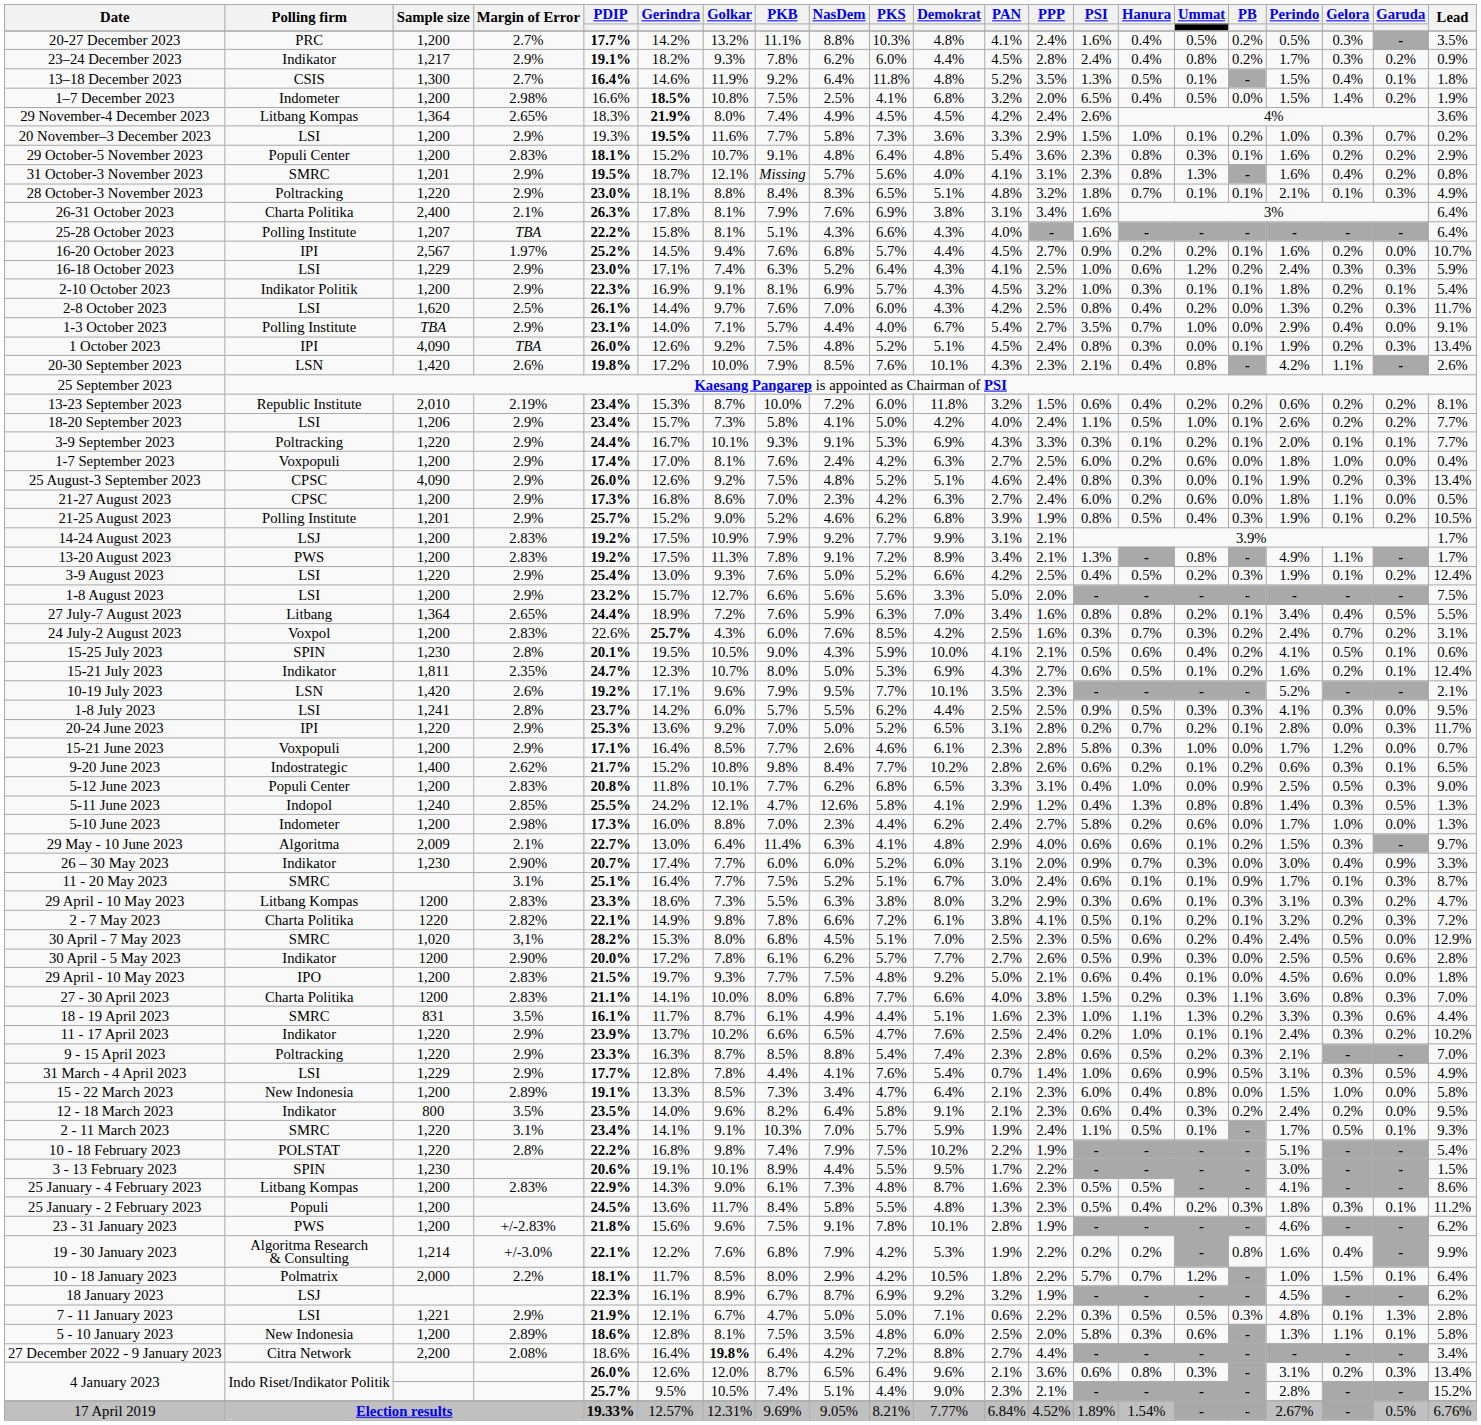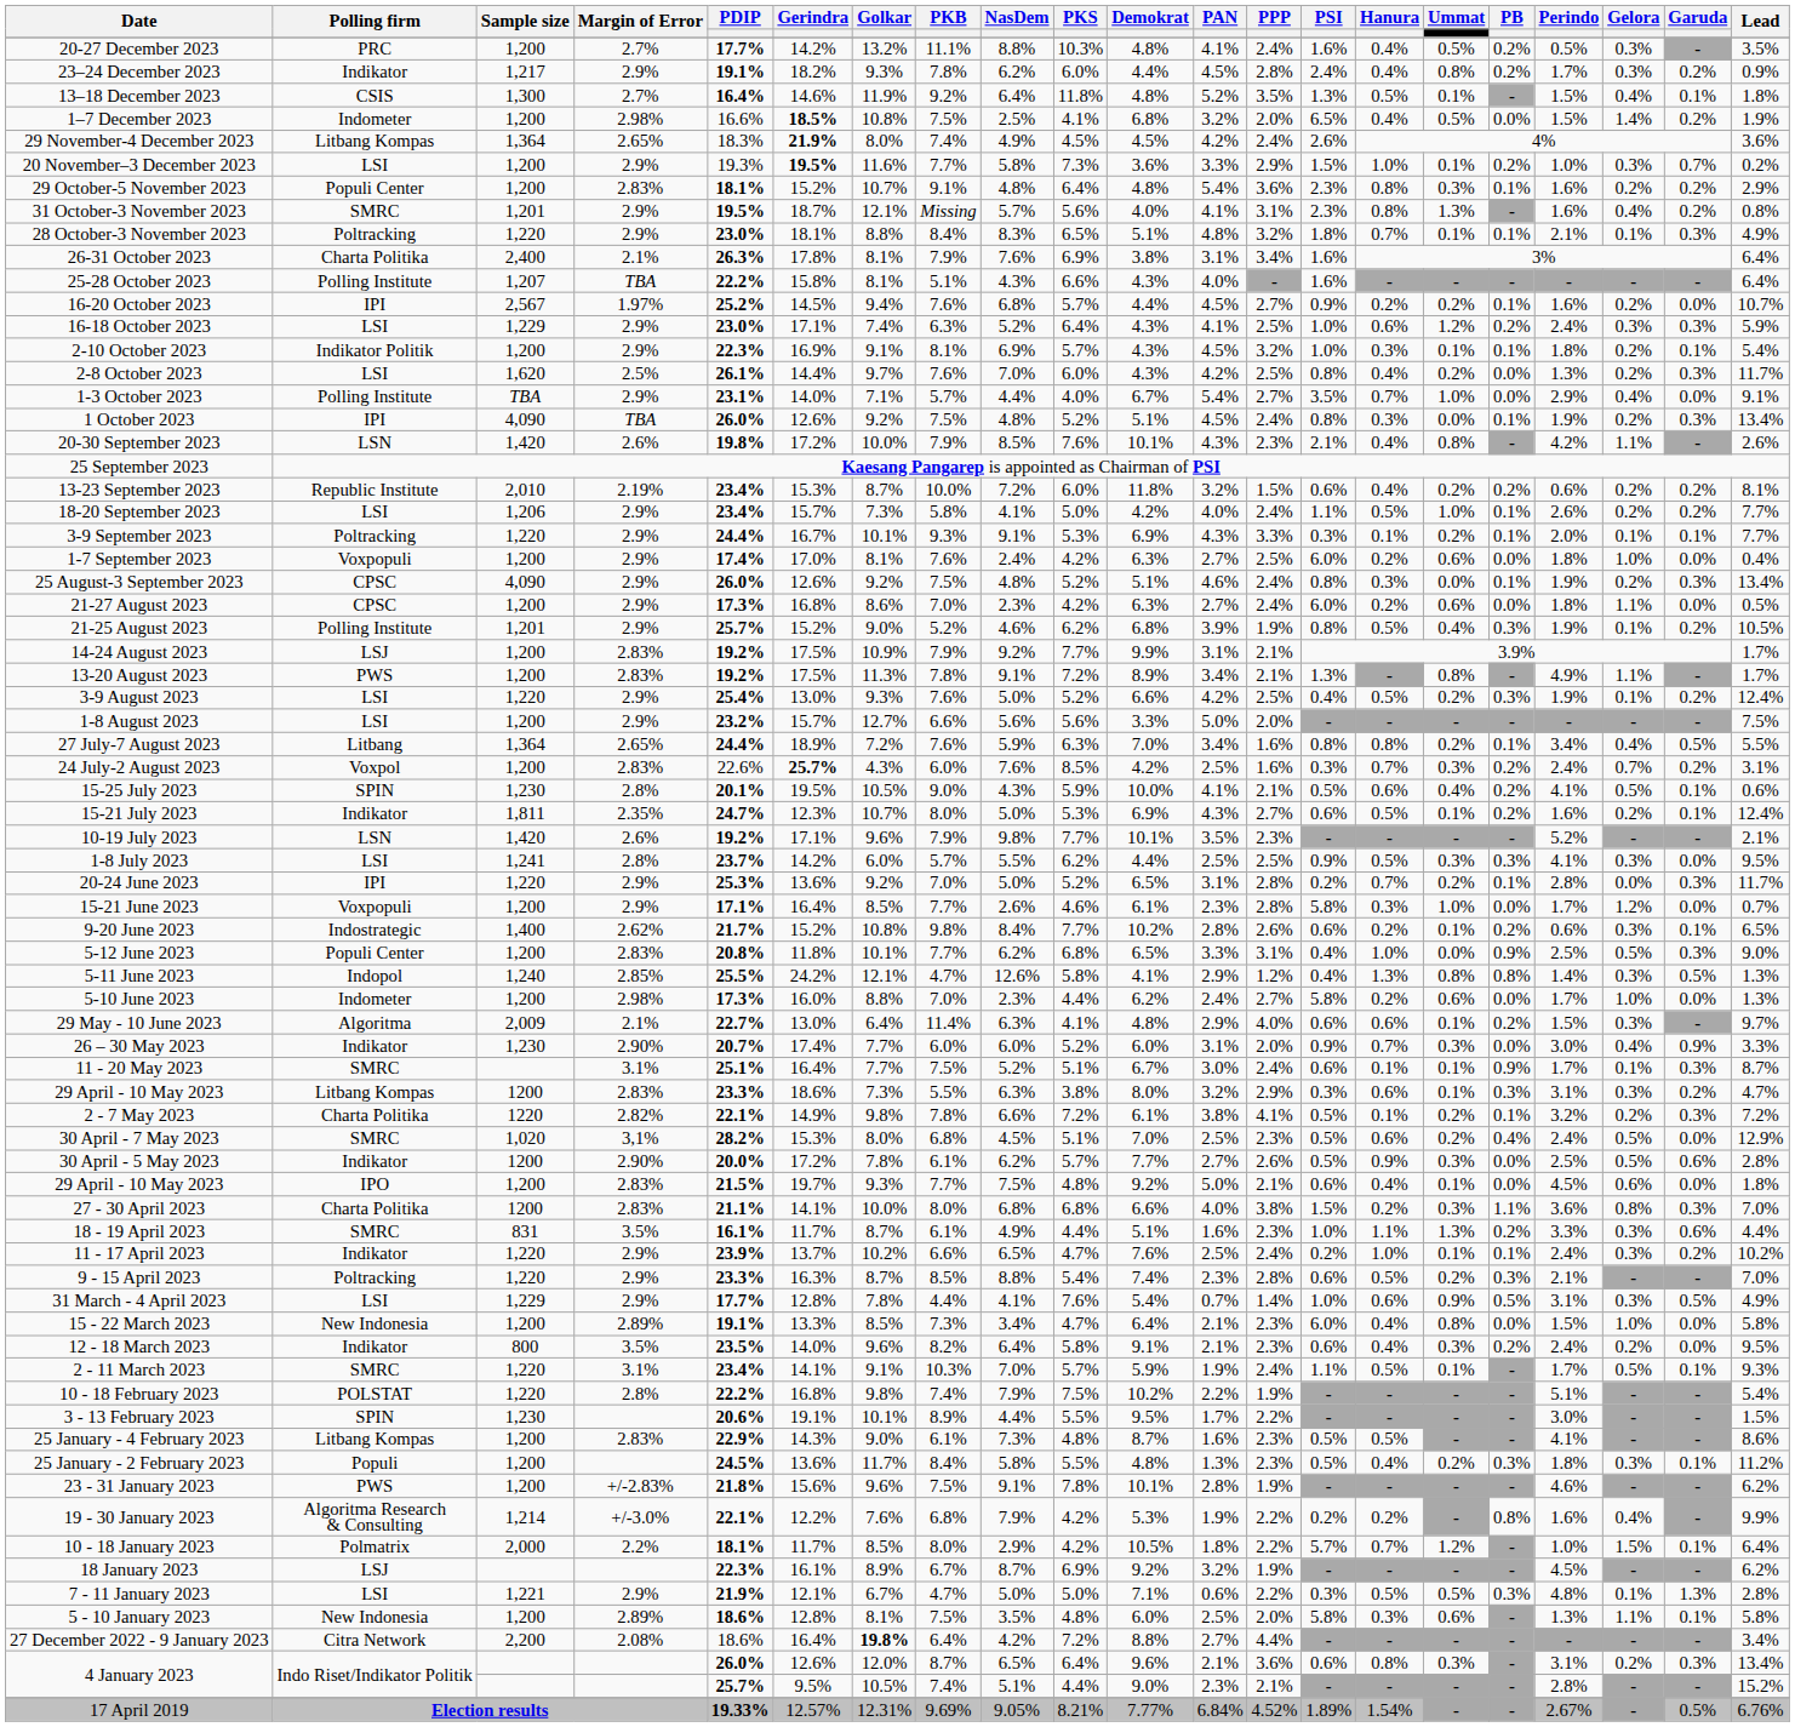10-19 July 2023 | NasDem: 9.5% -> 9.8%
27 - 30 April 2023 | PKS: 7.7% -> 6.8%
